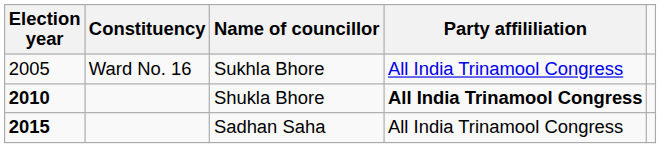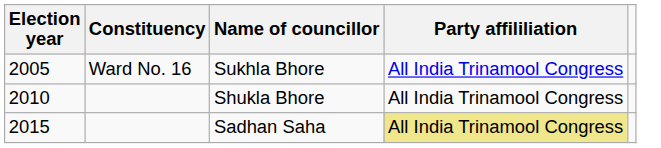Shukla Bhore | Election year: bold -> normal
Shukla Bhore | Party affililiation: bold -> normal
Sadhan Saha | Election year: bold -> normal
Sadhan Saha | Party affililiation: no background -> khaki background
